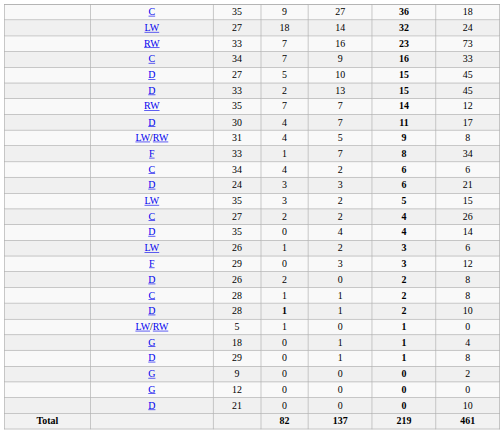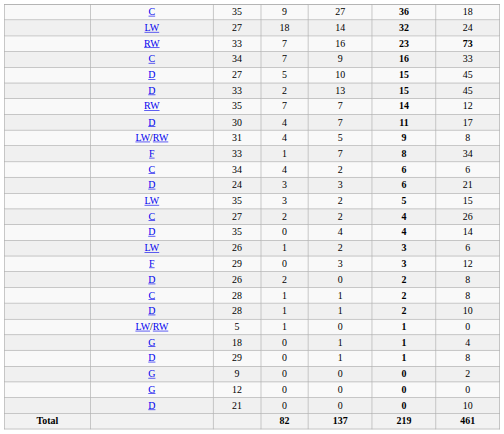RW / 33 | column 7: normal -> bold
D / 28 | column 4: bold -> normal
